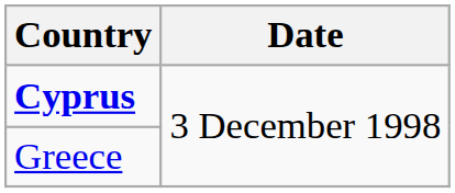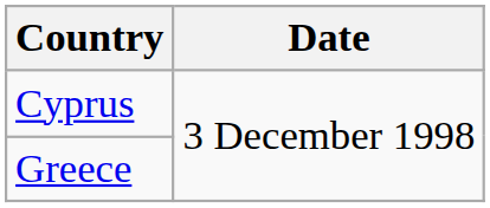Cyprus | Country: bold -> normal
